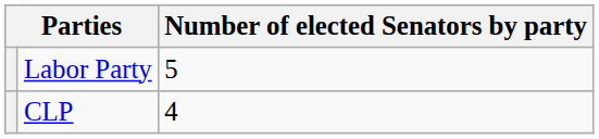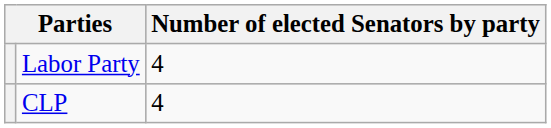Labor Party | Number of elected Senators by party: 5 -> 4
